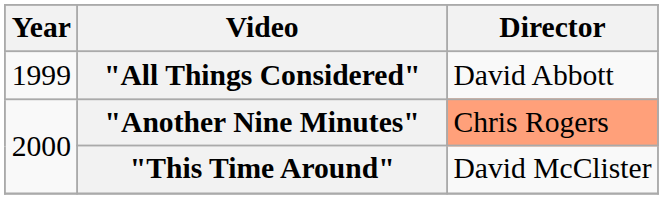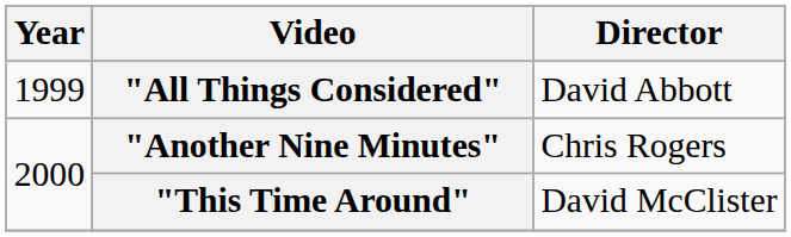"Another Nine Minutes" | Director: lightsalmon background -> no background
